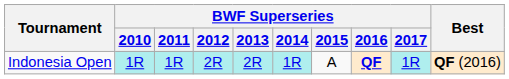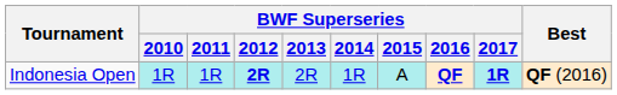Indonesia Open | BWF Superseries / 2012: normal -> bold
Indonesia Open | BWF Superseries / 2015: no background -> paleturquoise background
Indonesia Open | BWF Superseries / 2017: normal -> bold
